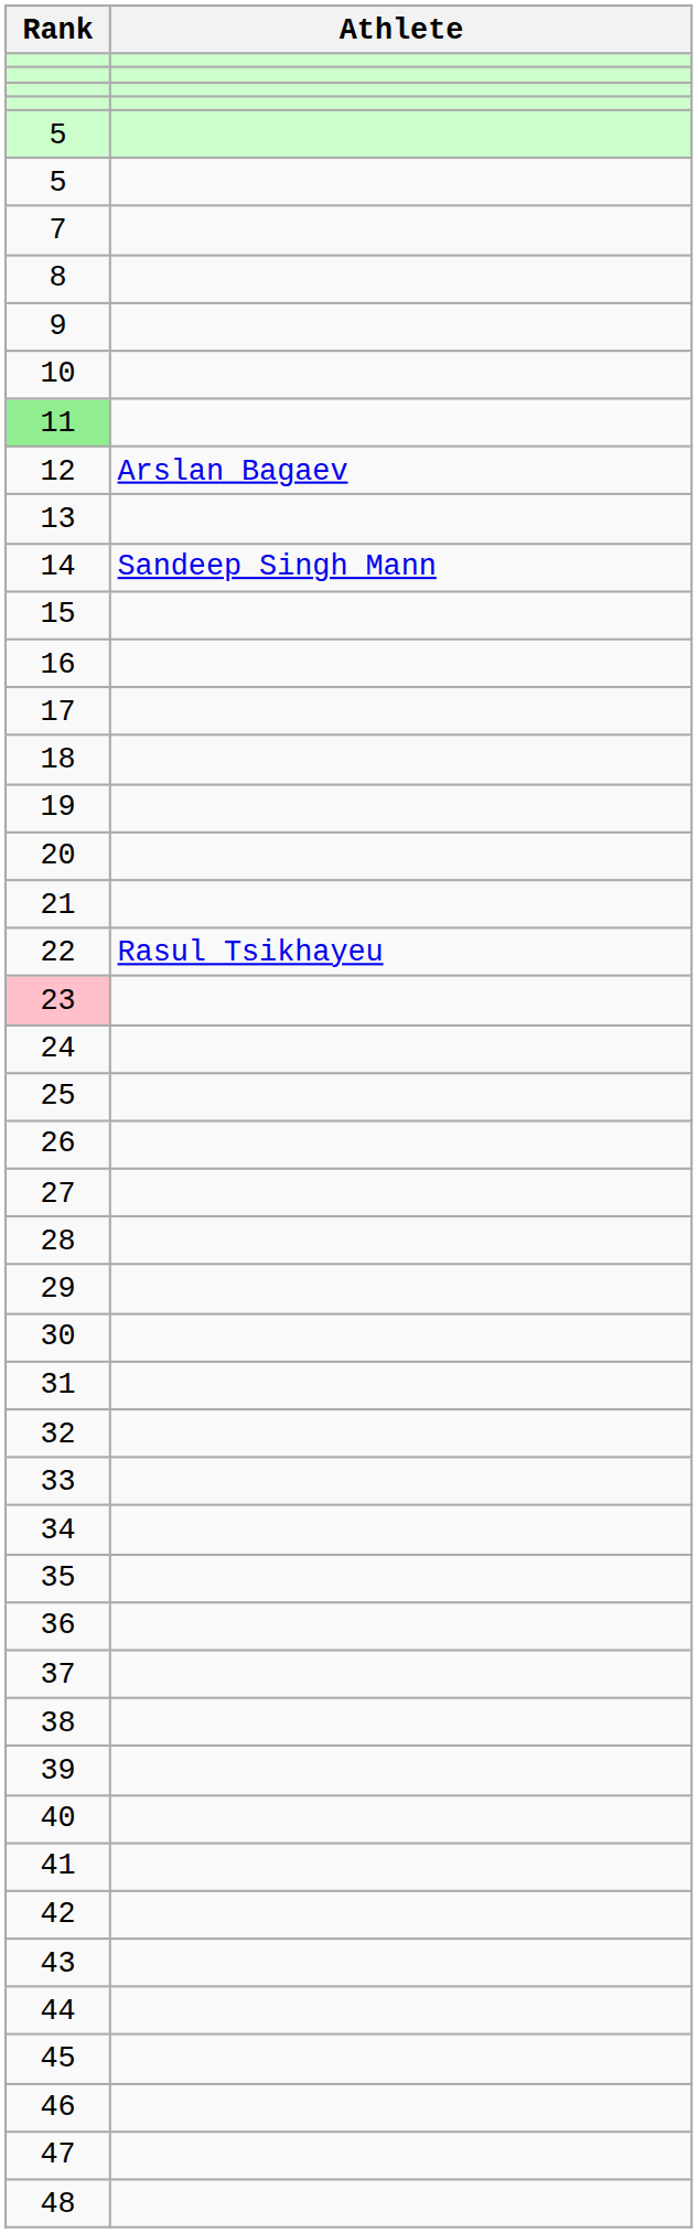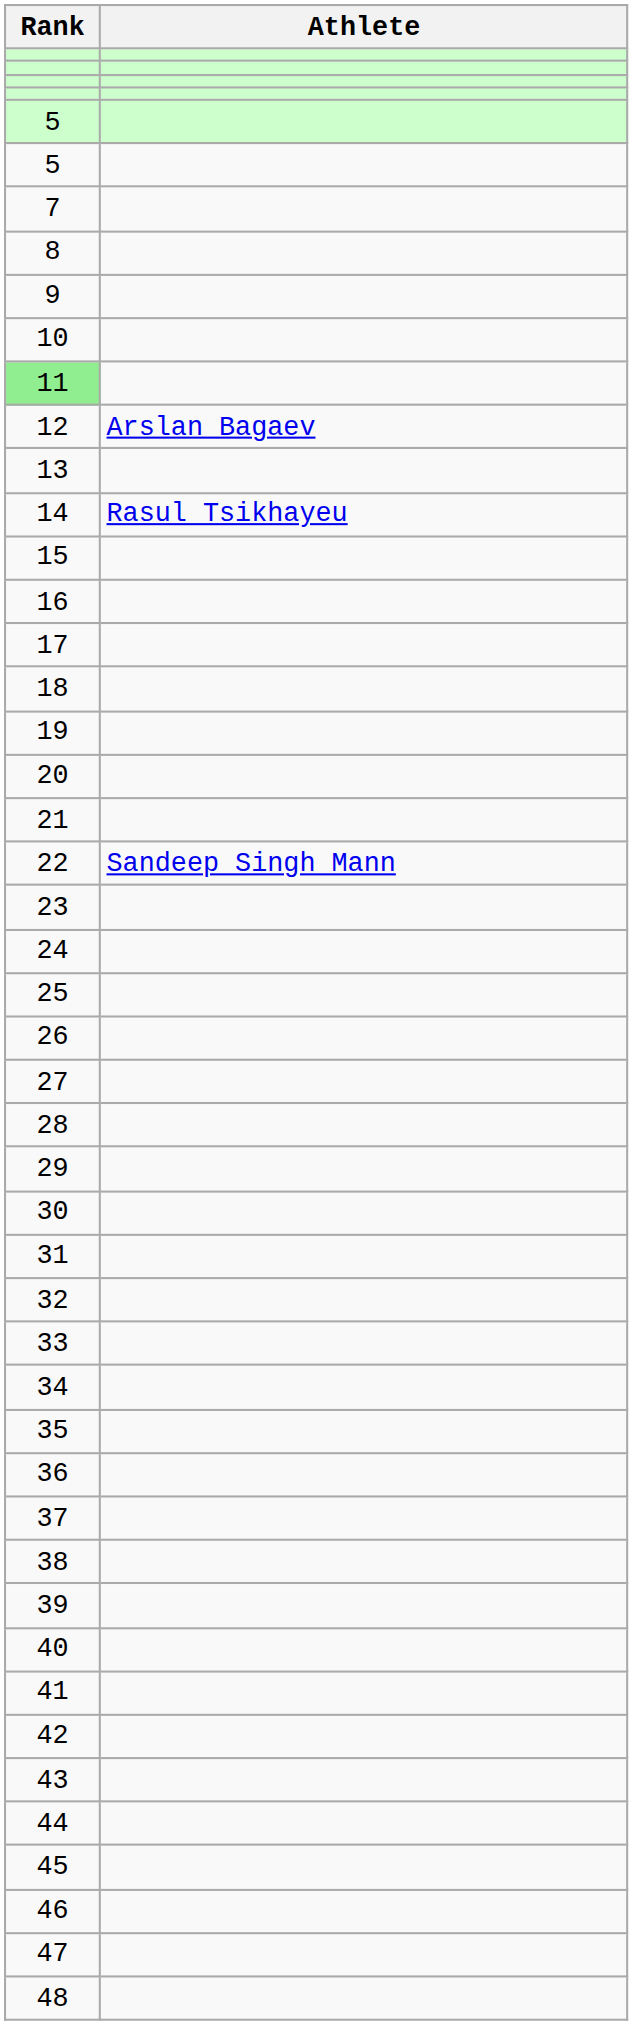row 15 | Athlete: Sandeep Singh Mann -> Rasul Tsikhayeu
row 23 | Athlete: Rasul Tsikhayeu -> Sandeep Singh Mann
row 24 | Rank: pink background -> no background
